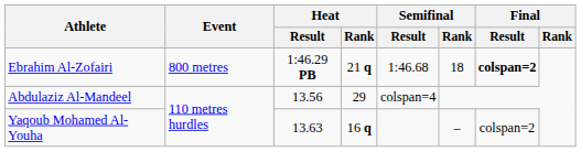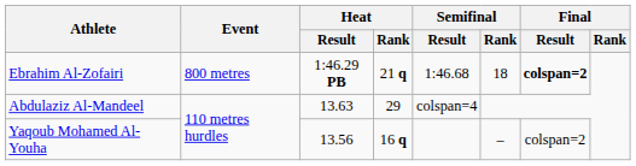Abdulaziz Al-Mandeel | Heat / Result: 13.56 -> 13.63
Yaqoub Mohamed Al-Youha | Heat / Result: 13.63 -> 13.56
